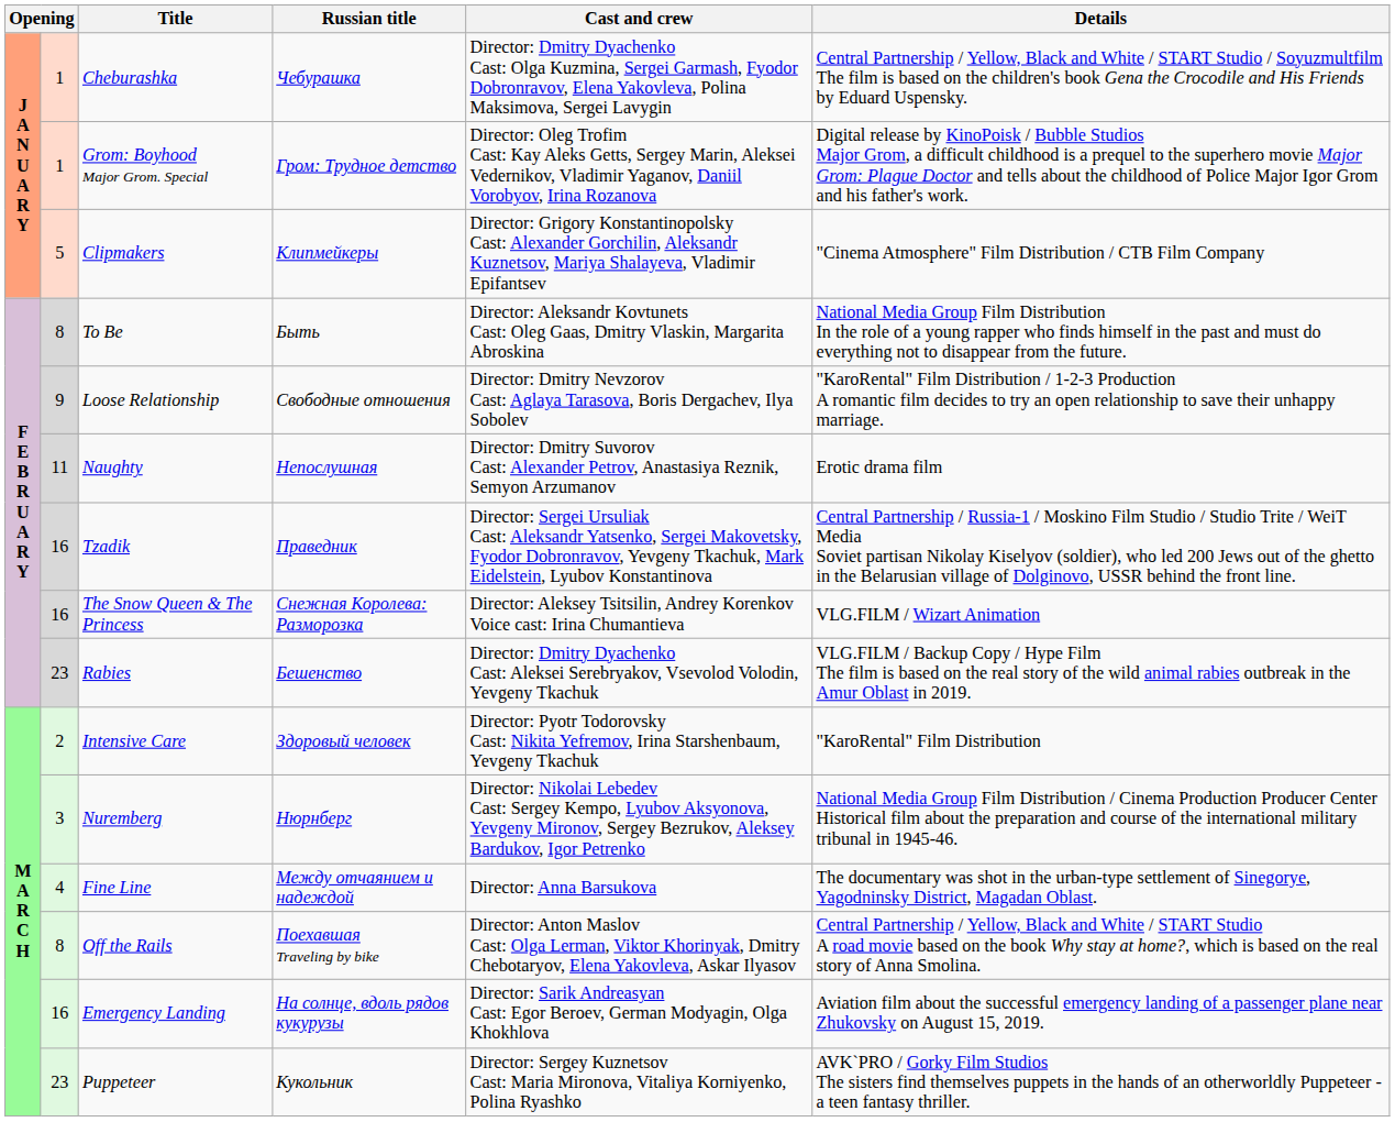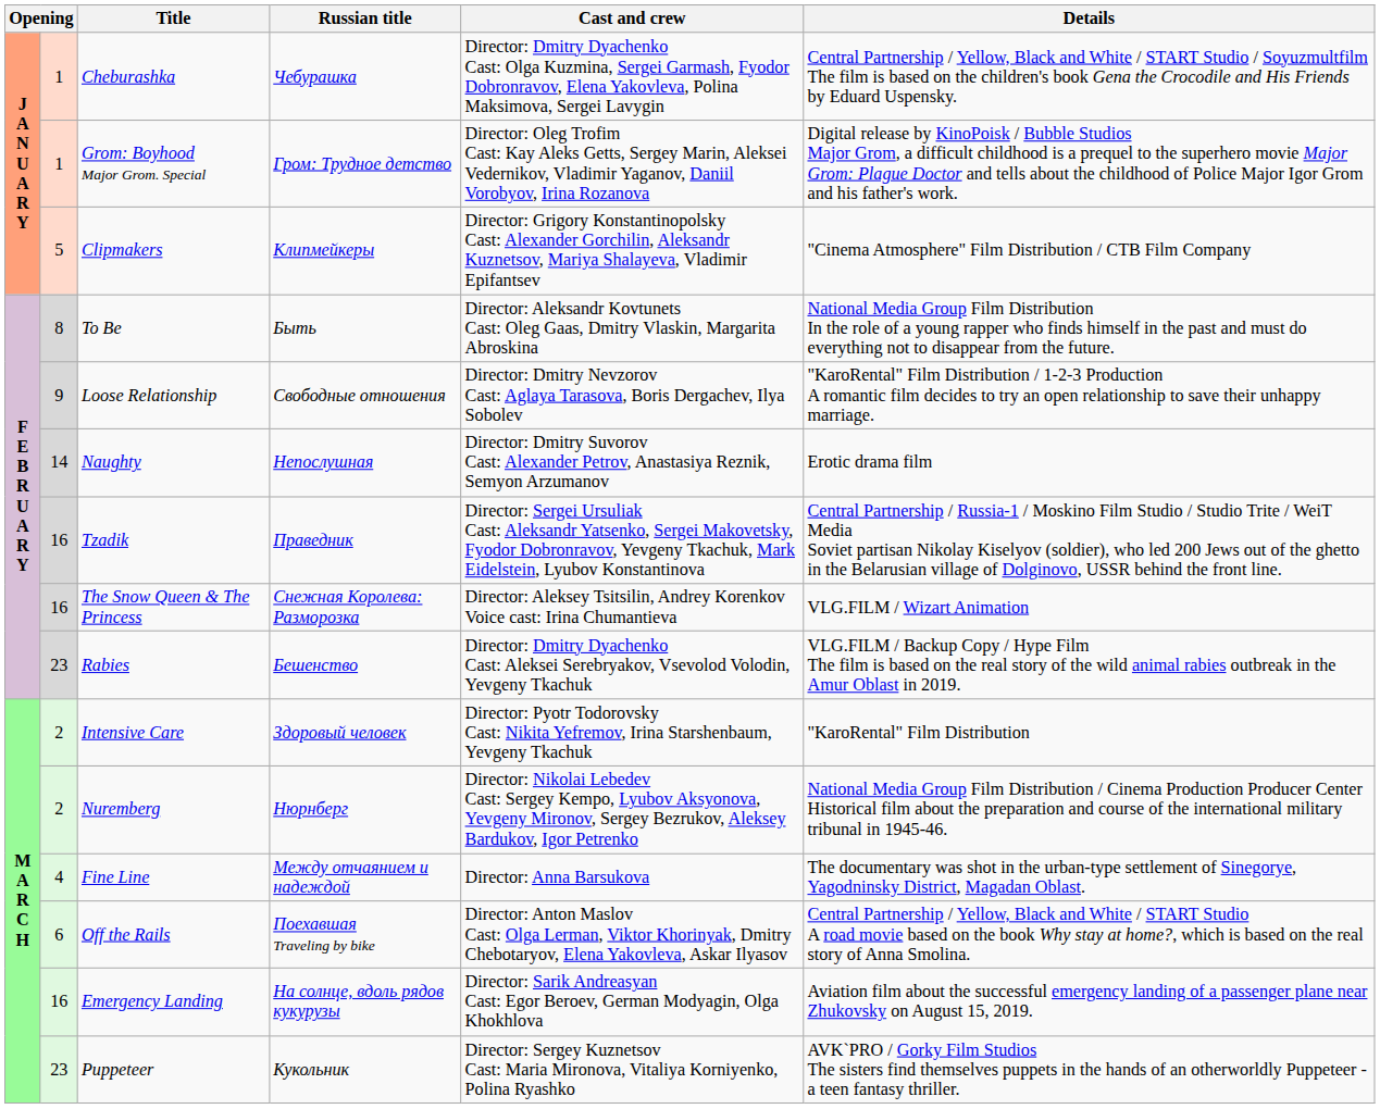Naughty | column 2: 11 -> 14
Nuremberg | column 2: 3 -> 2
Off the Rails | column 2: 8 -> 6
